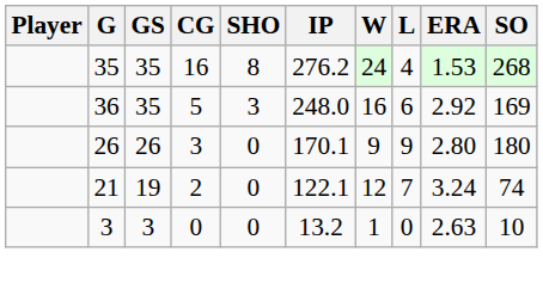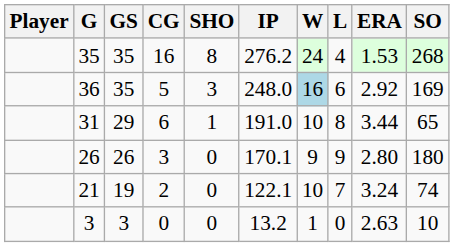36 | W: no background -> lightblue background
+ row: 31 | 29 | 6 | 1 | 191.0 | 10 | 8 | 3.44 | 65
21 | W: 12 -> 10
